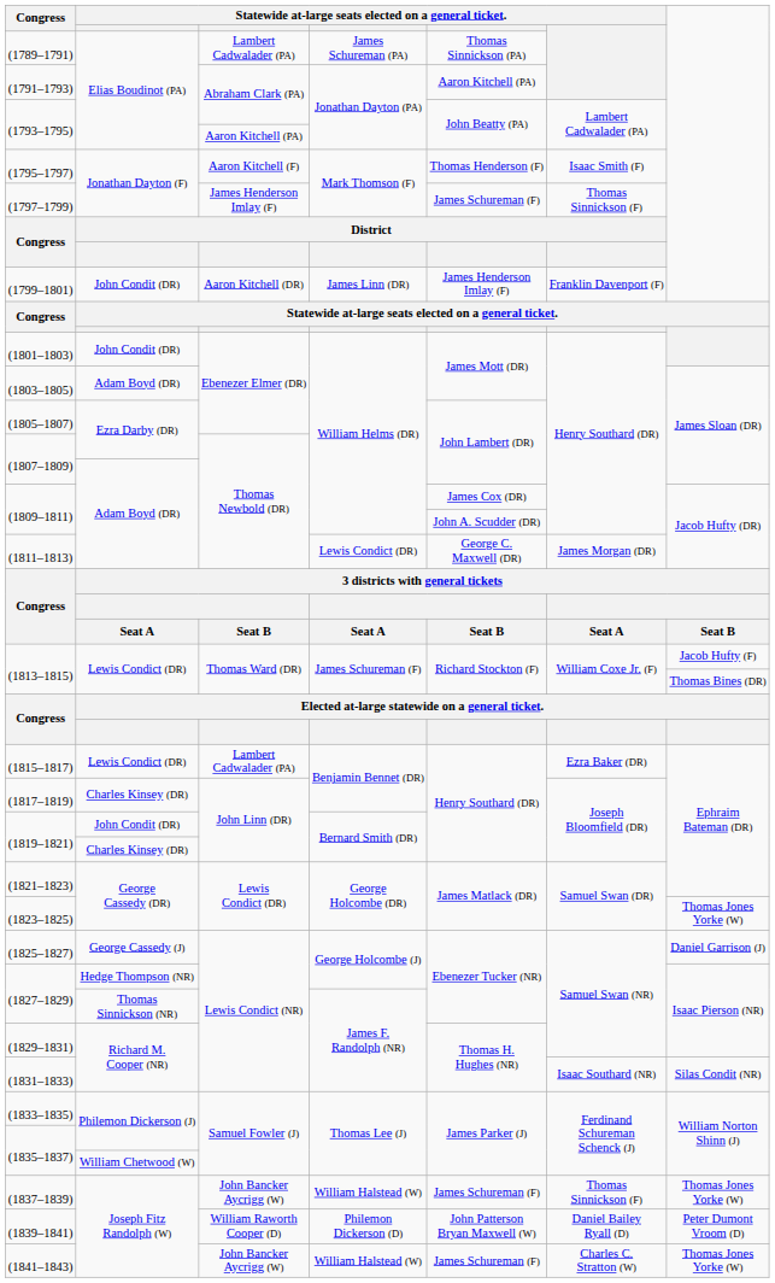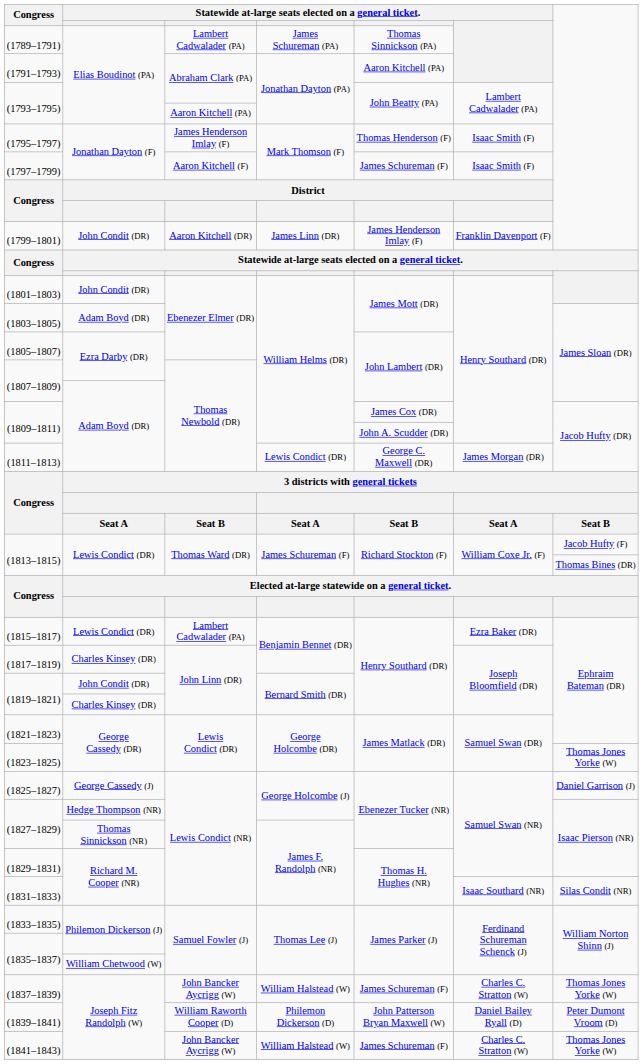(1795–1797) | column 3: Aaron Kitchell (F) -> James Henderson Imlay (F)
(1797–1799) | column 3: James Henderson Imlay (F) -> Aaron Kitchell (F)
(1797–1799) | column 6: Thomas Sinnickson (F) -> Isaac Smith (F)
(1837–1839) | column 6: Thomas Sinnickson (F) -> Charles C. Stratton (W)
